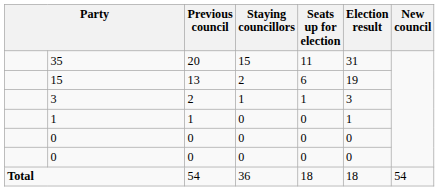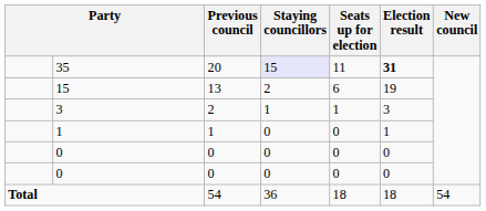35 | Staying councillors: no background -> lavender background
35 | Election result: normal -> bold
